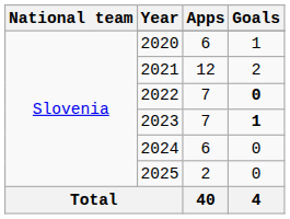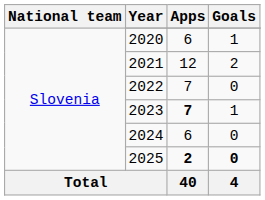2022 | Goals: bold -> normal
2023 | Apps: normal -> bold
2023 | Goals: bold -> normal
2025 | Apps: normal -> bold
2025 | Goals: normal -> bold
